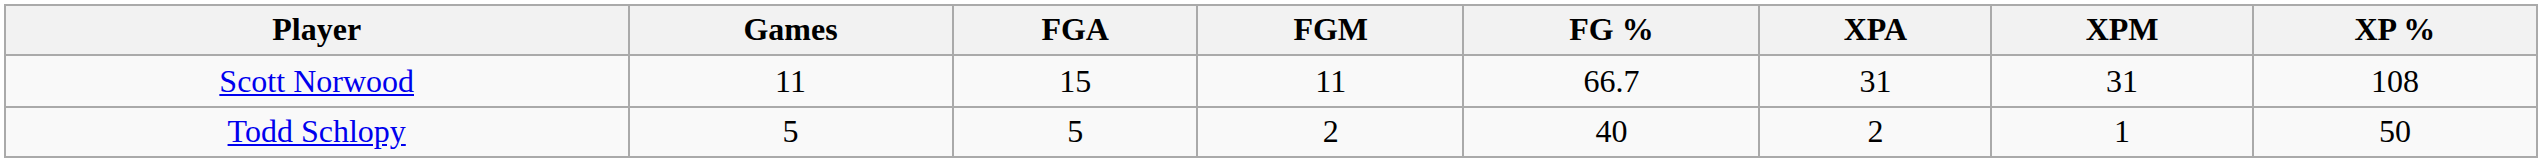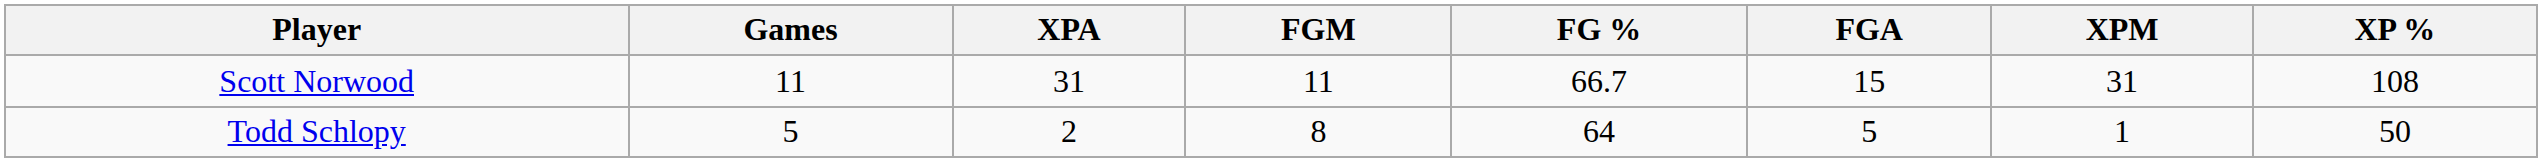columns swapped: FGA <-> XPA
Todd Schlopy | FGM: 2 -> 8
Todd Schlopy | FG %: 40 -> 64
